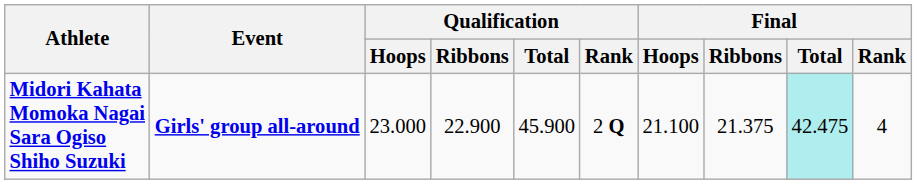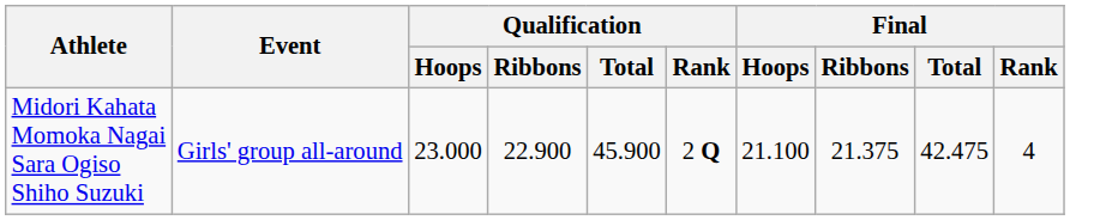row 3 | Athlete: bold -> normal
row 3 | Event: bold -> normal
row 3 | Final / Total: paleturquoise background -> no background
